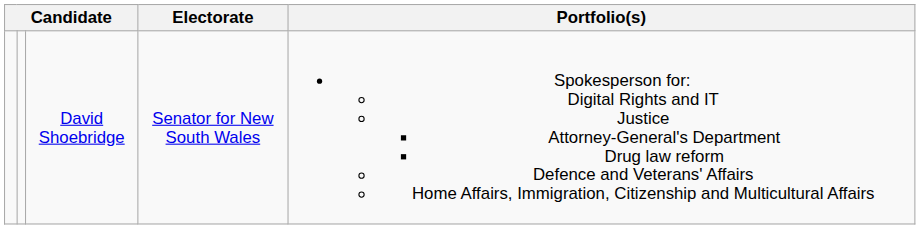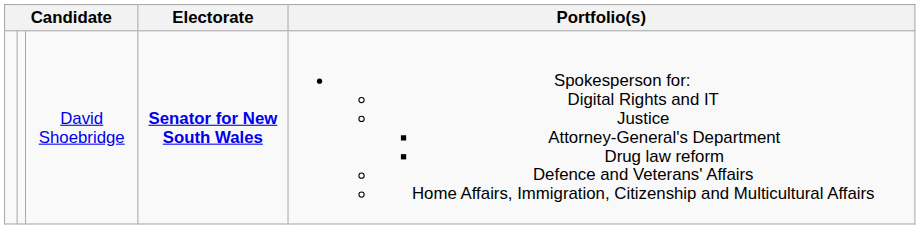David Shoebridge | Electorate: normal -> bold
